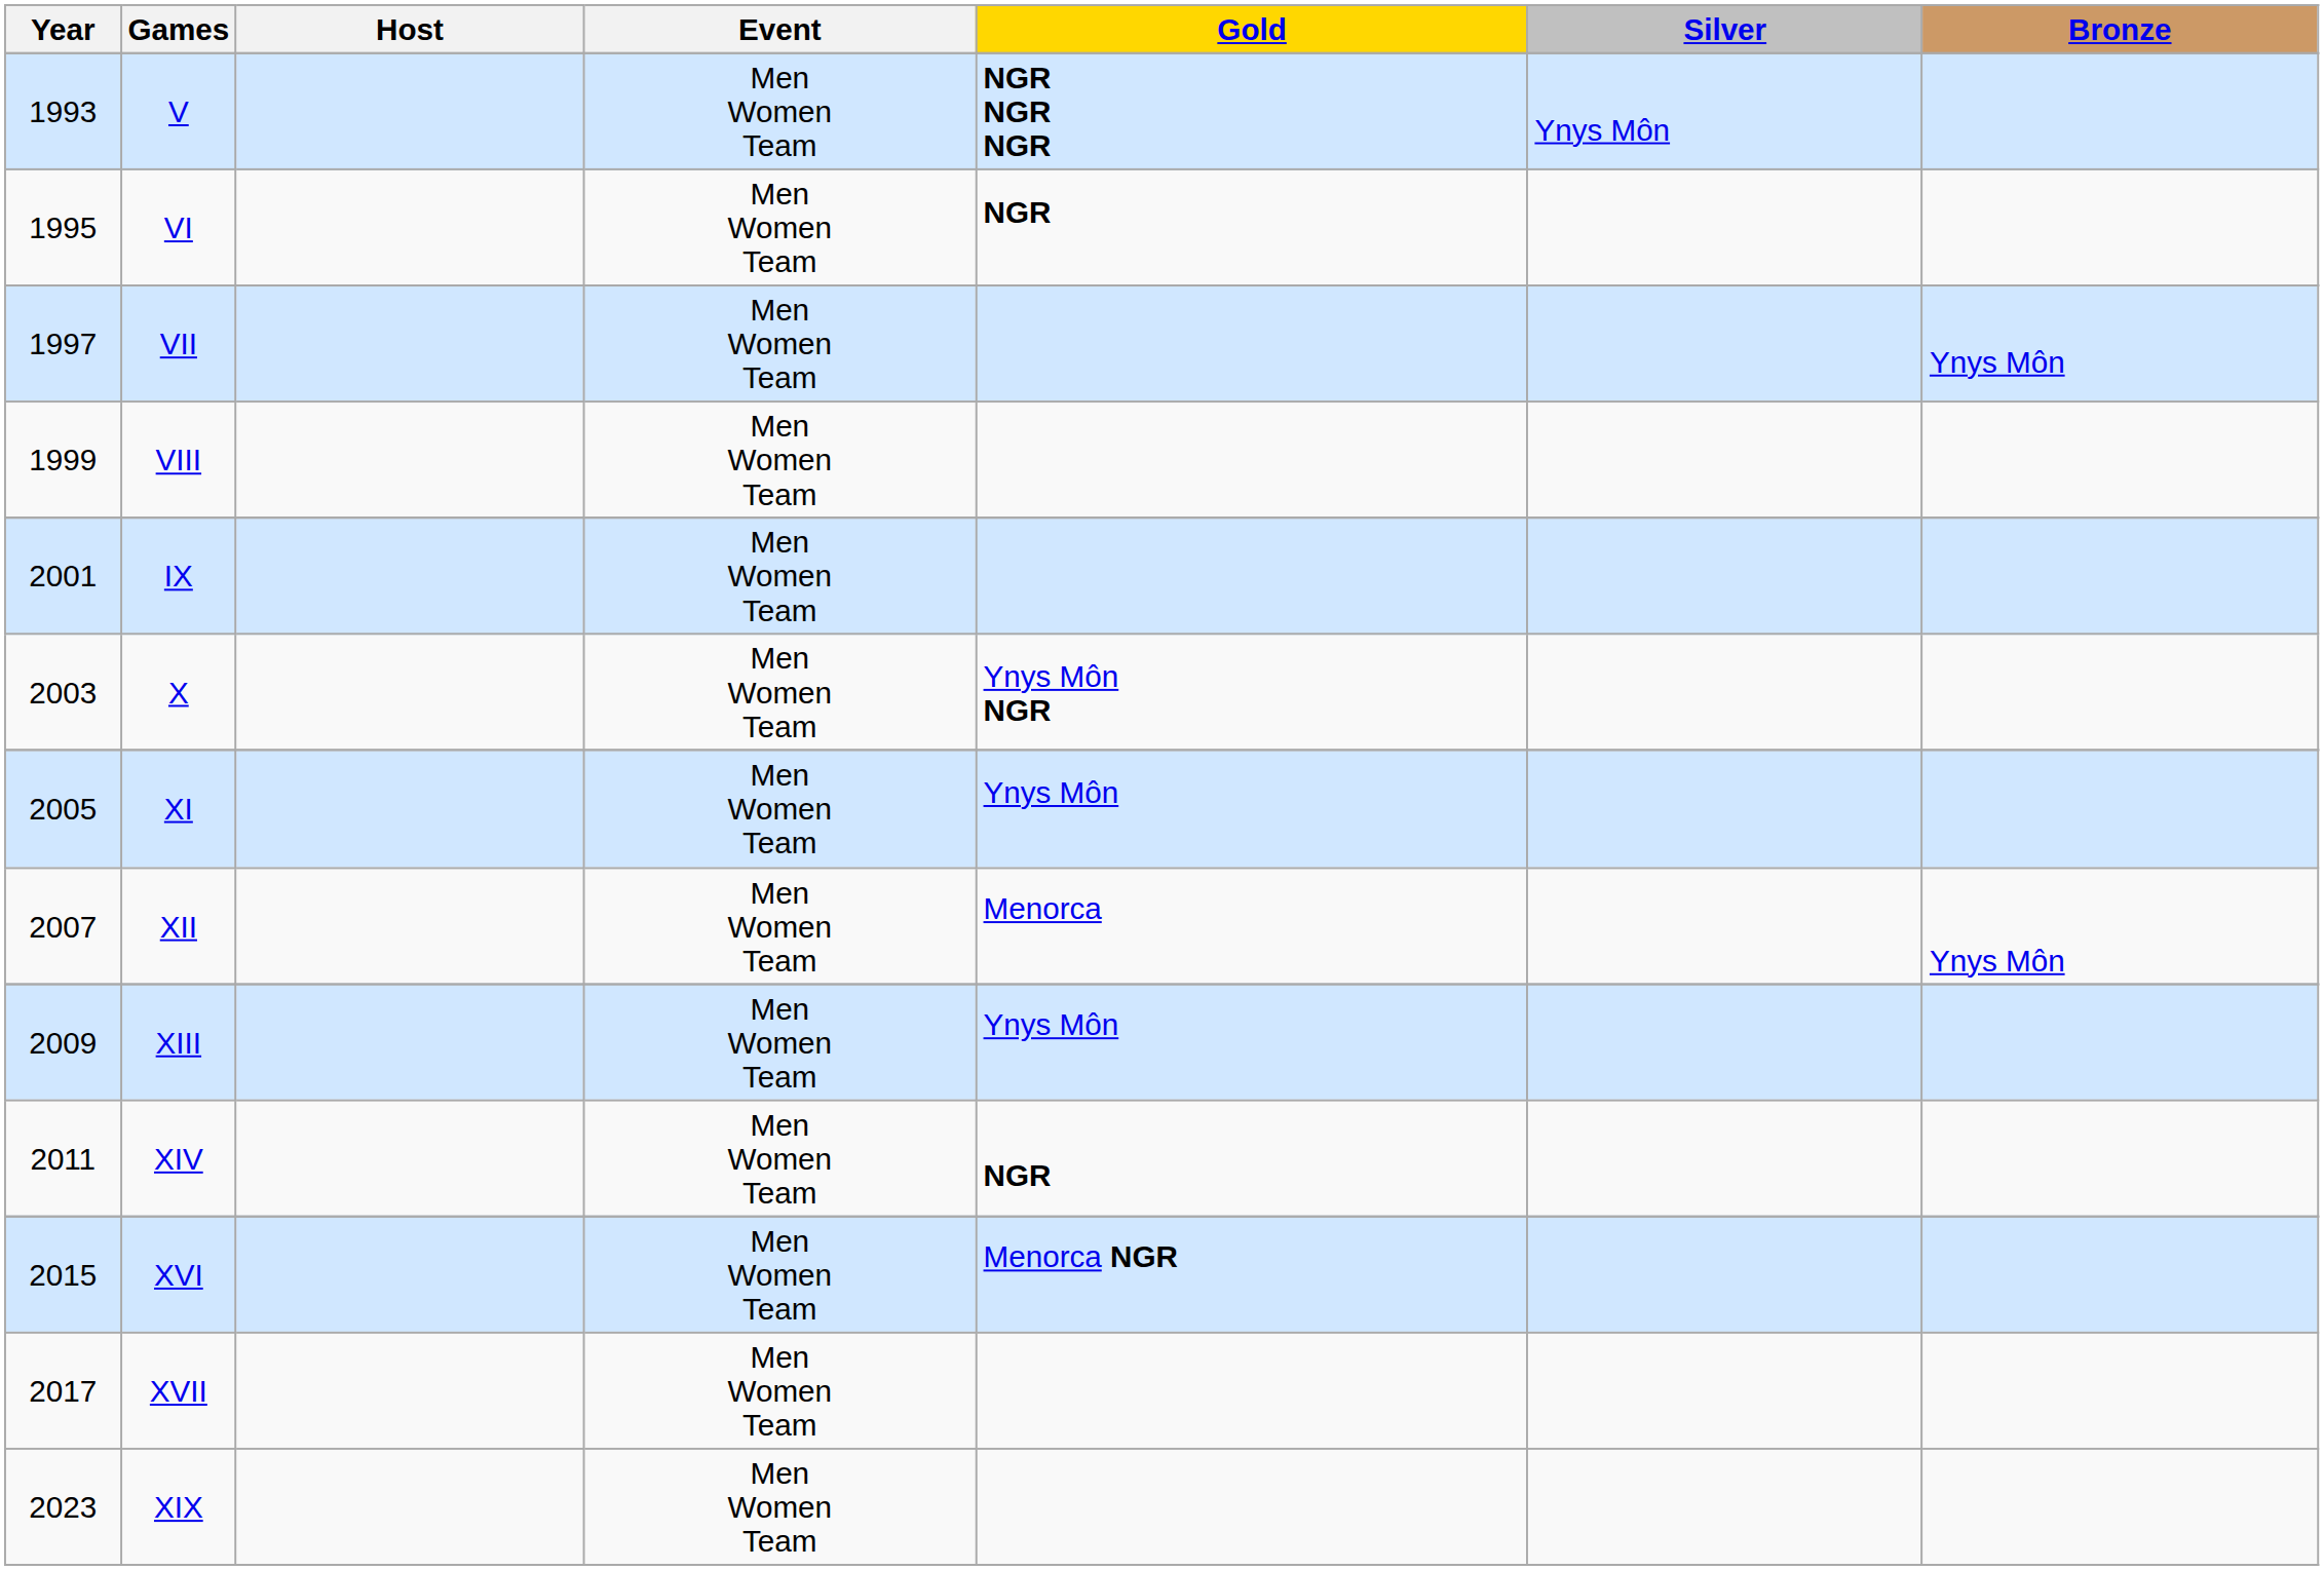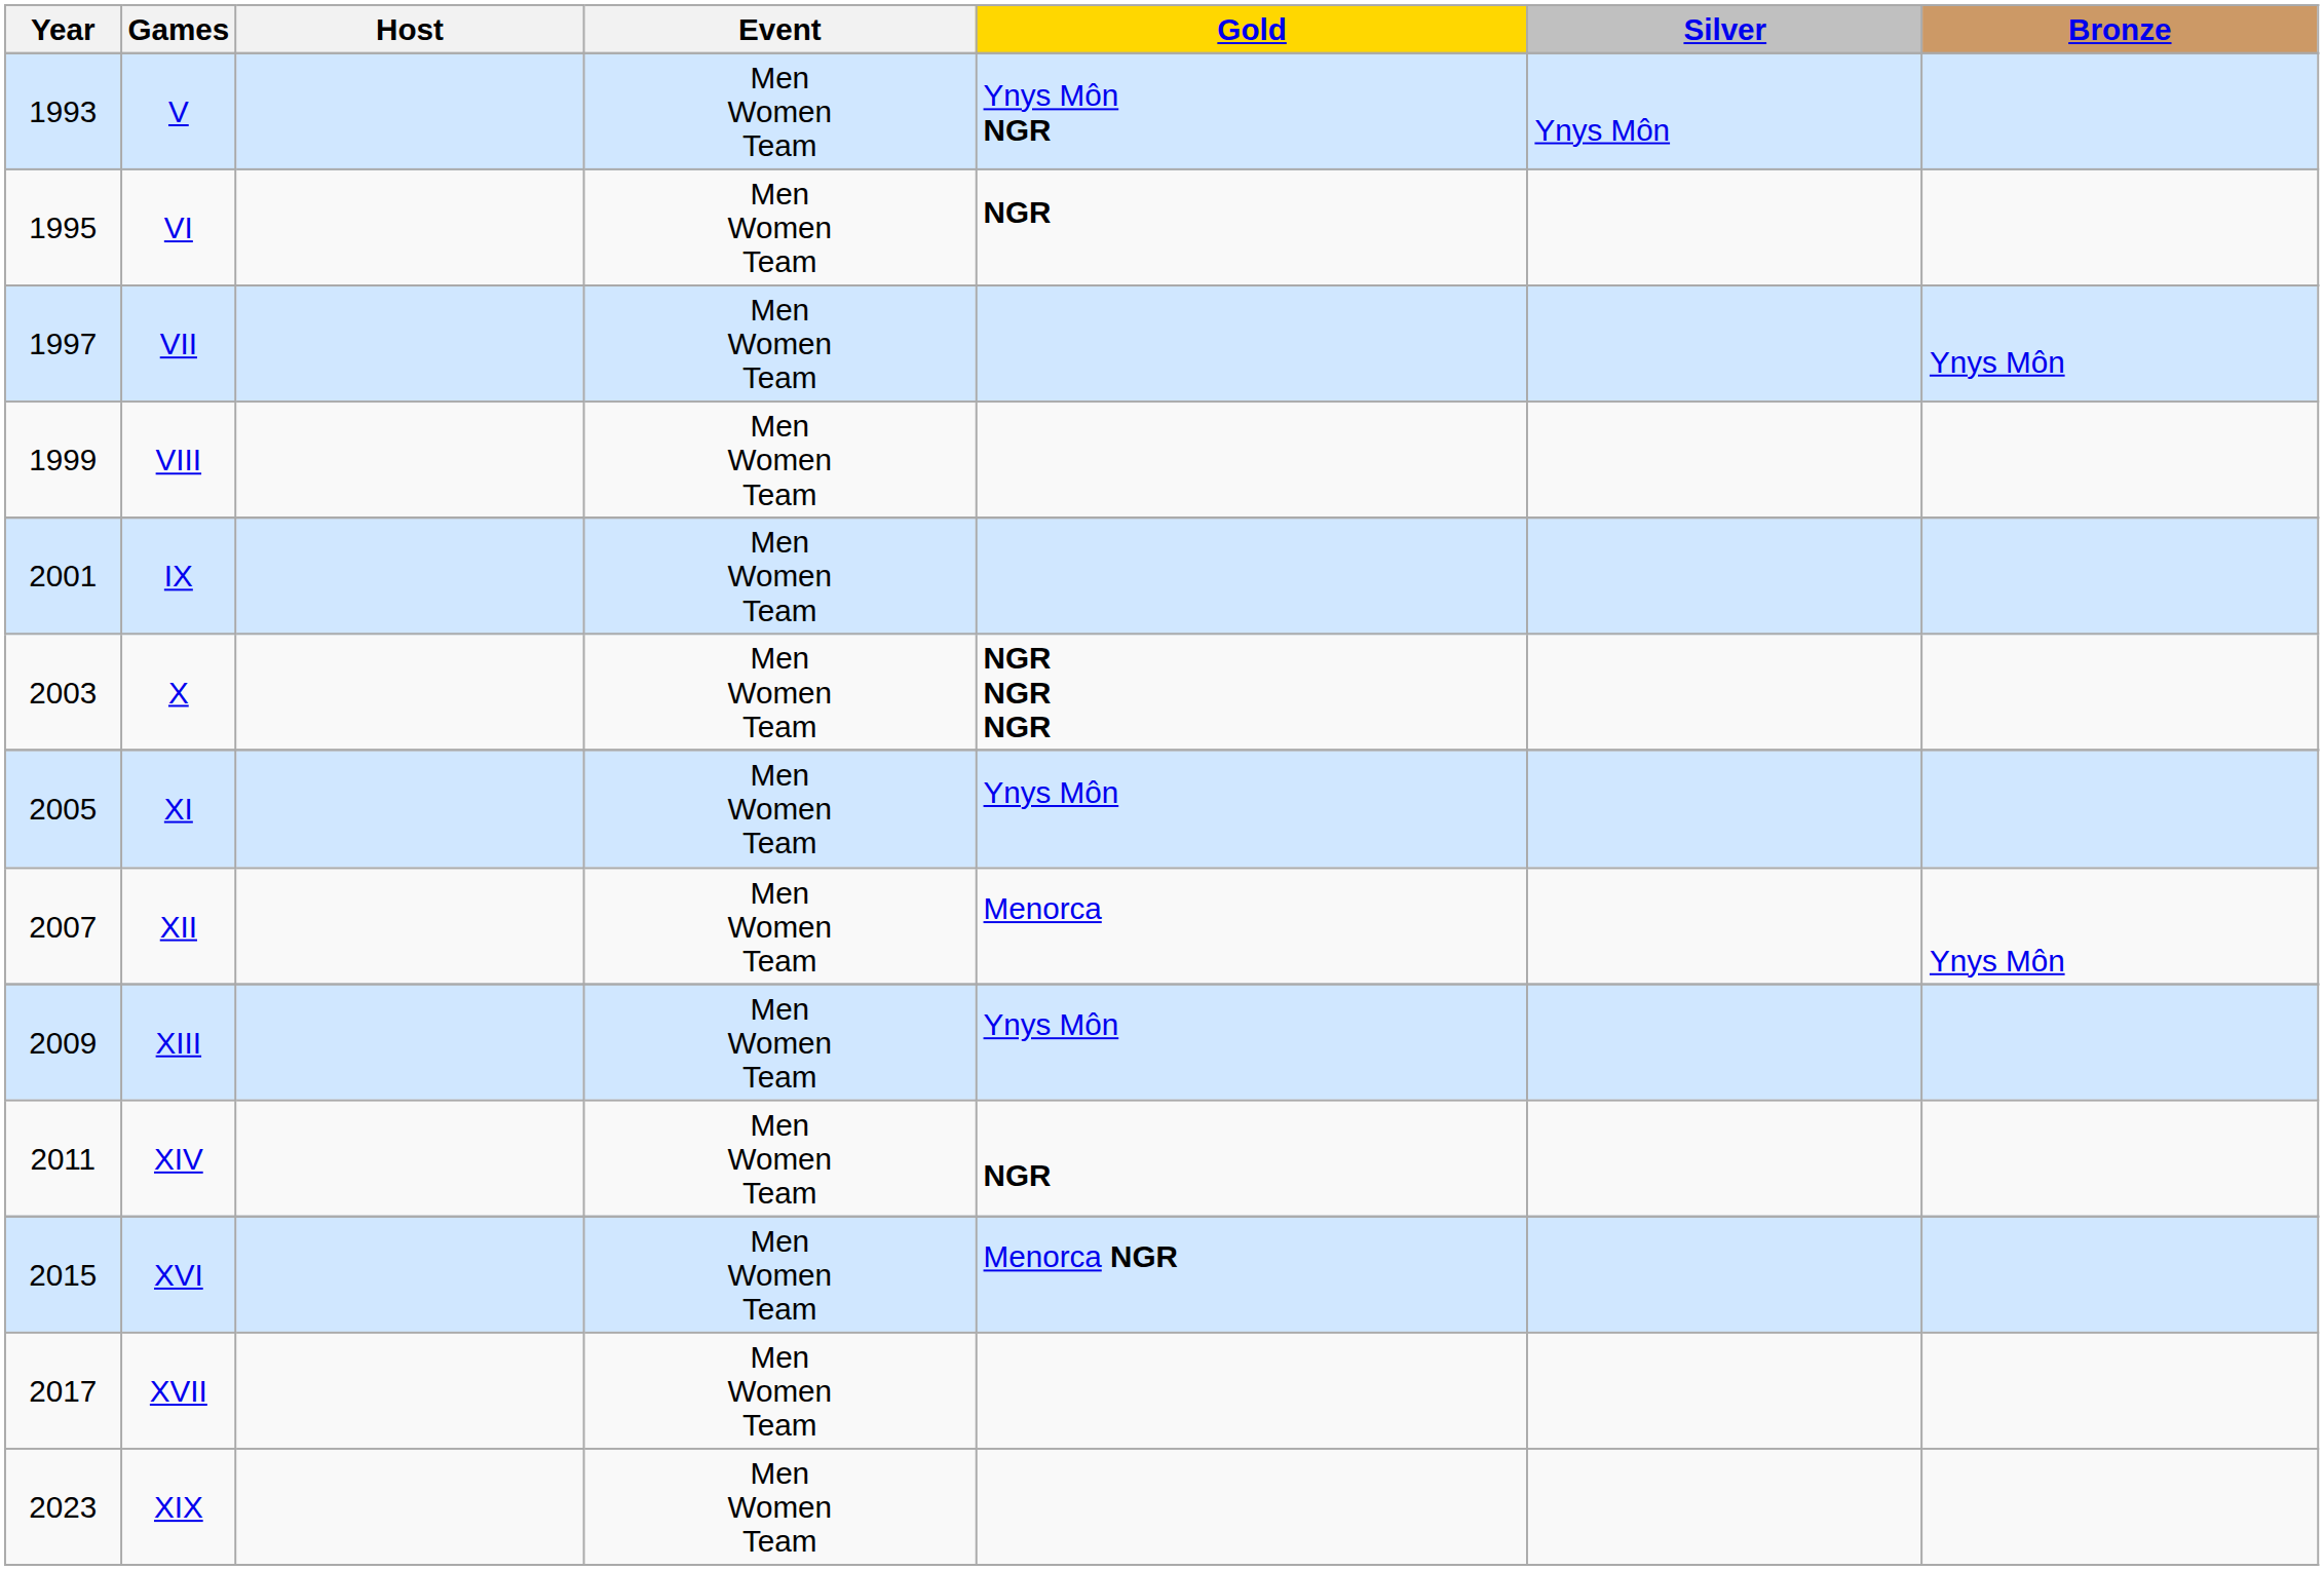V | Gold: NGR NGR NGR -> Ynys Môn NGR
X | Gold: Ynys Môn NGR -> NGR NGR NGR
